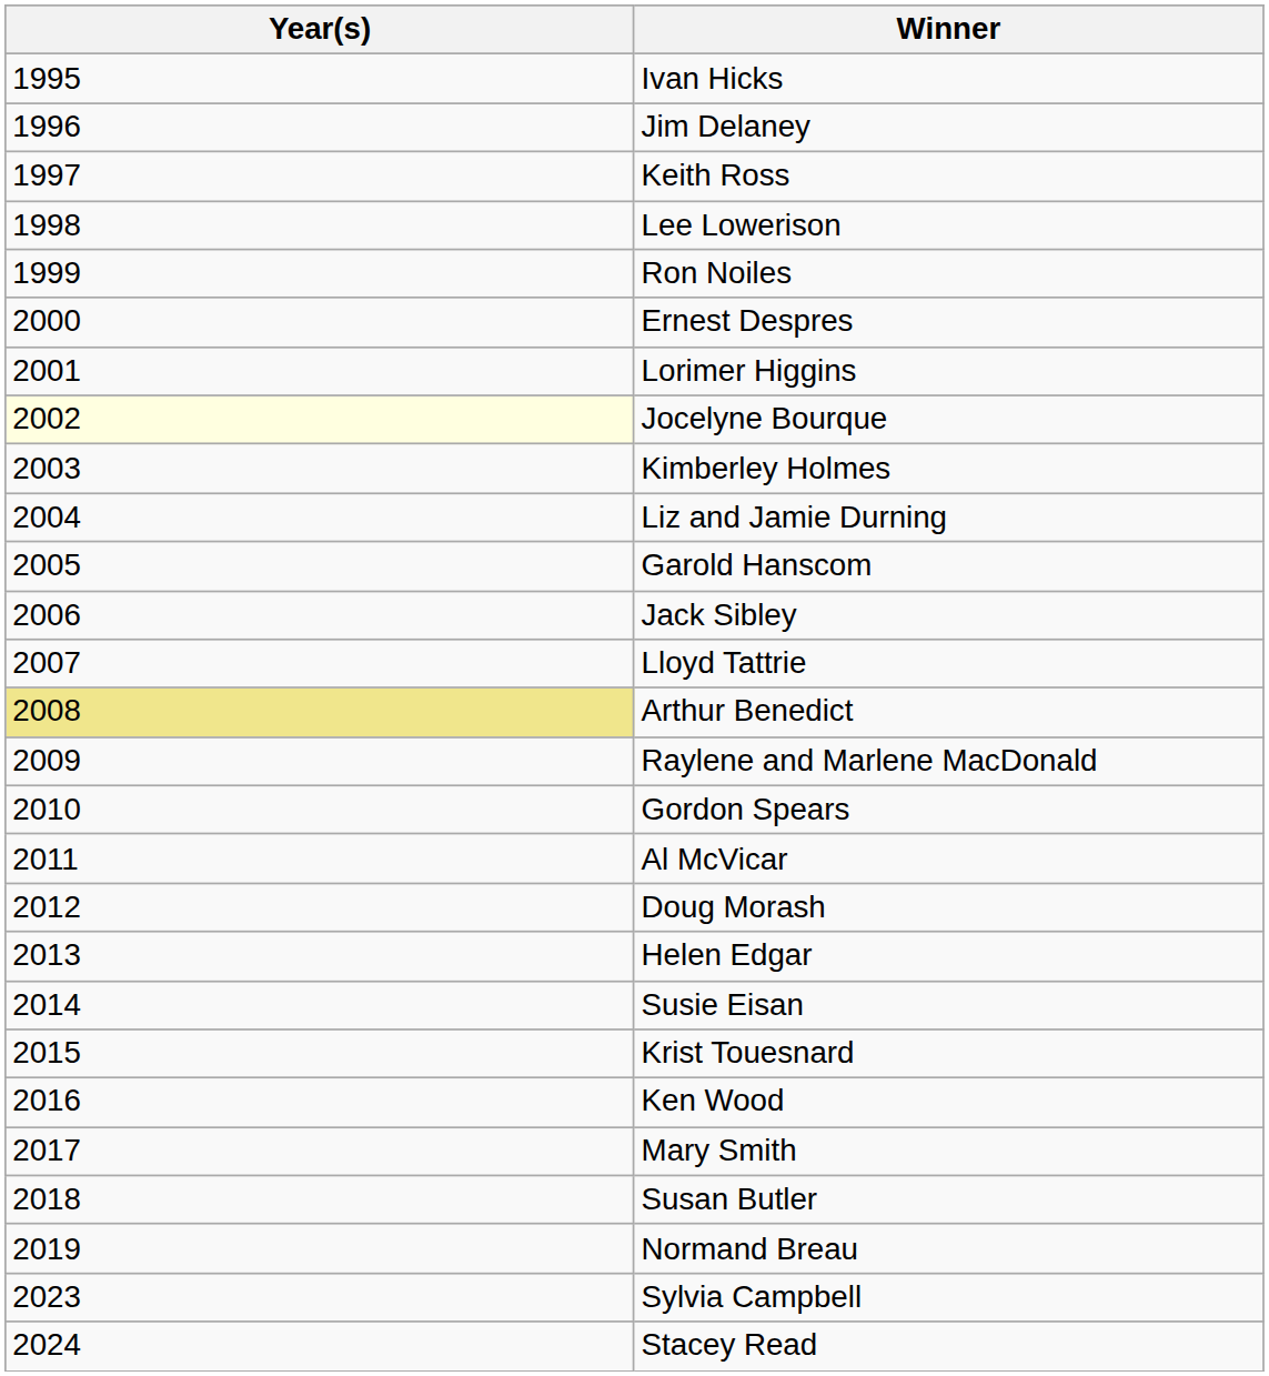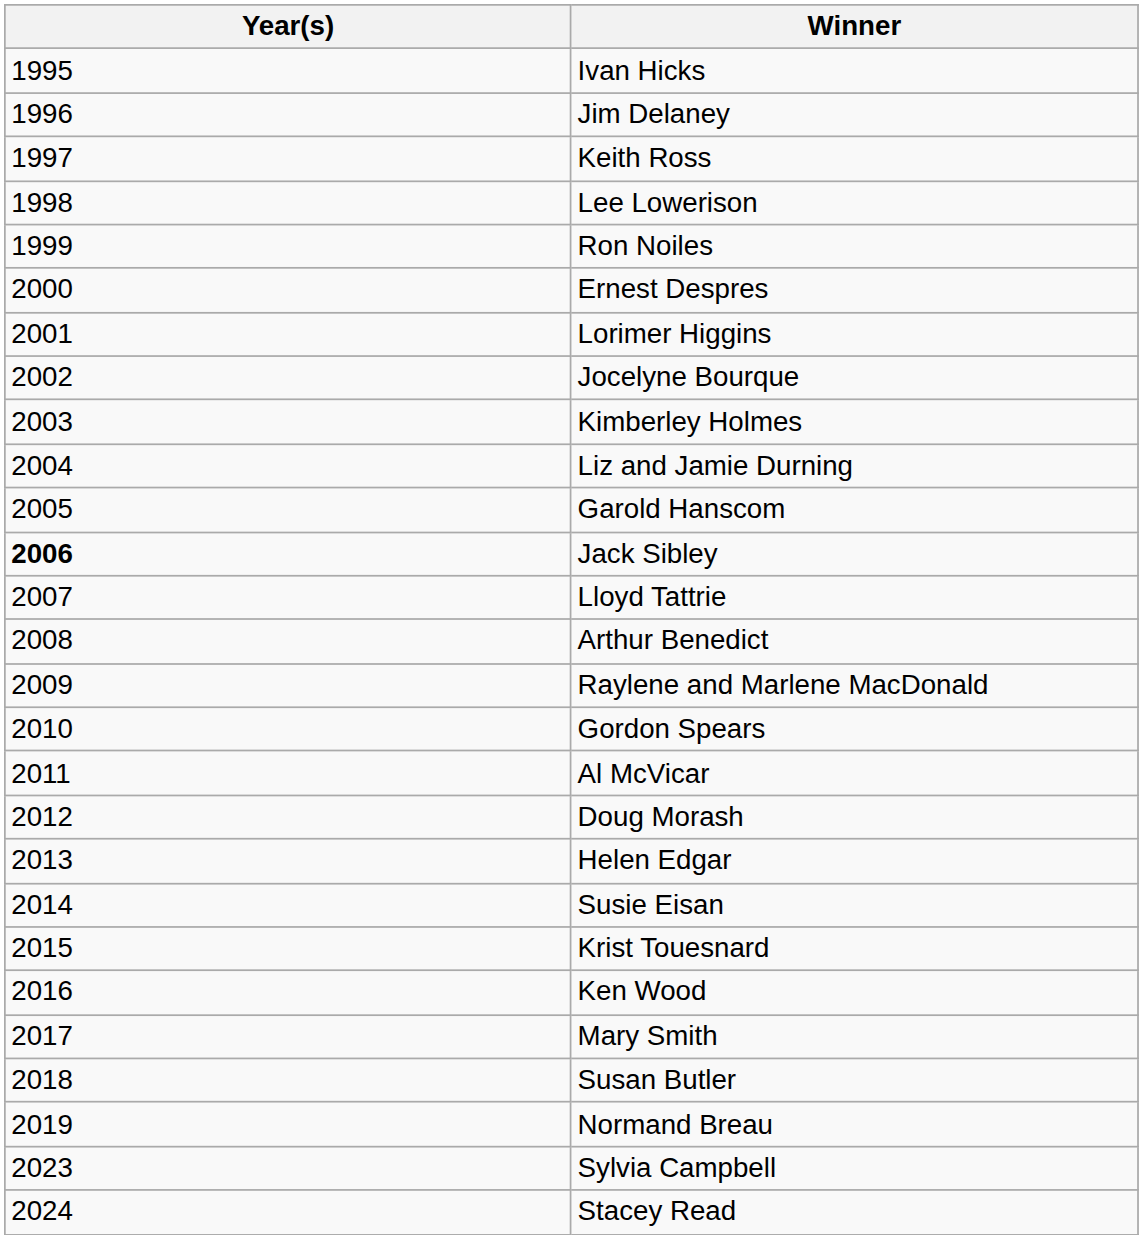Jocelyne Bourque | Year(s): lightyellow background -> no background
Jack Sibley | Year(s): normal -> bold
Arthur Benedict | Year(s): khaki background -> no background
